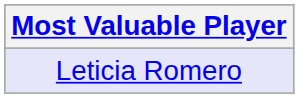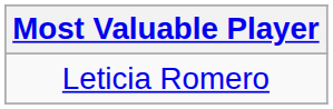row 2 | column 1: lavender background -> no background
